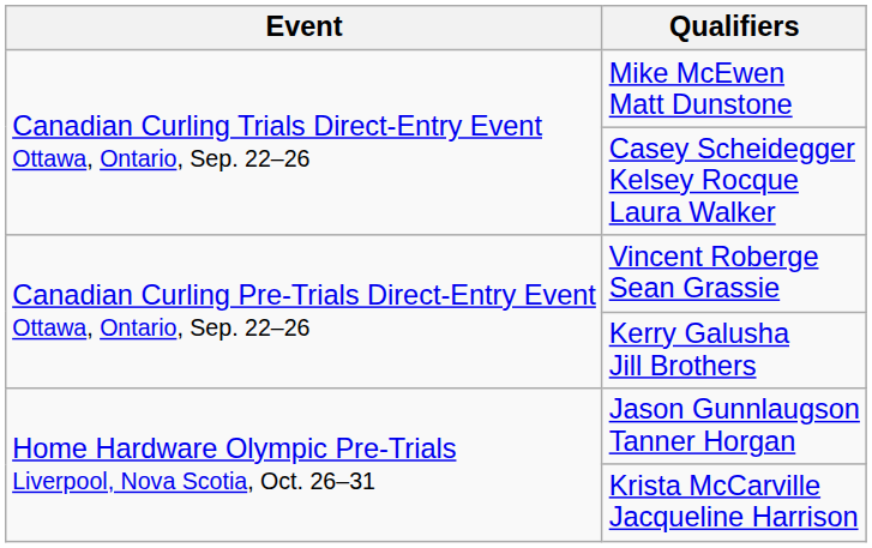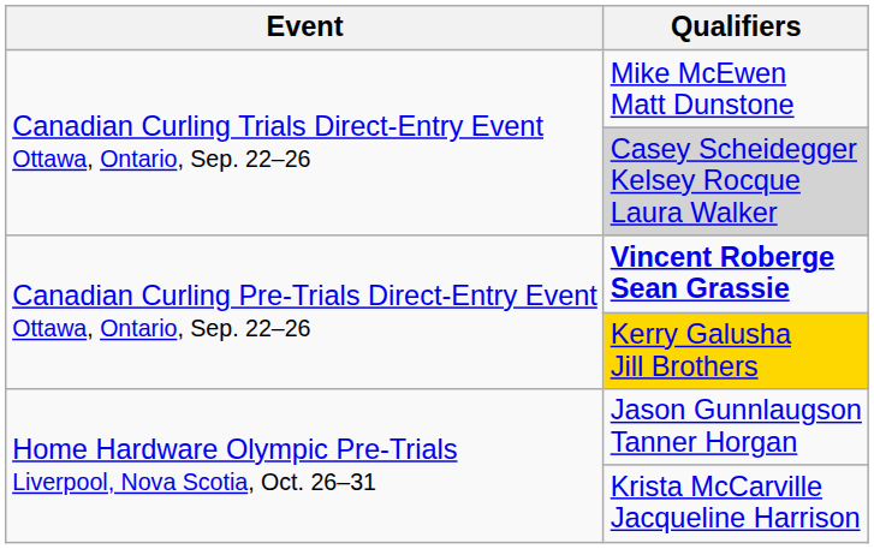Casey Scheidegger Kelsey Rocque Laura Walker | Qualifiers: no background -> lightgrey background
Vincent Roberge Sean Grassie | Qualifiers: normal -> bold
Kerry Galusha Jill Brothers | Qualifiers: no background -> gold background
